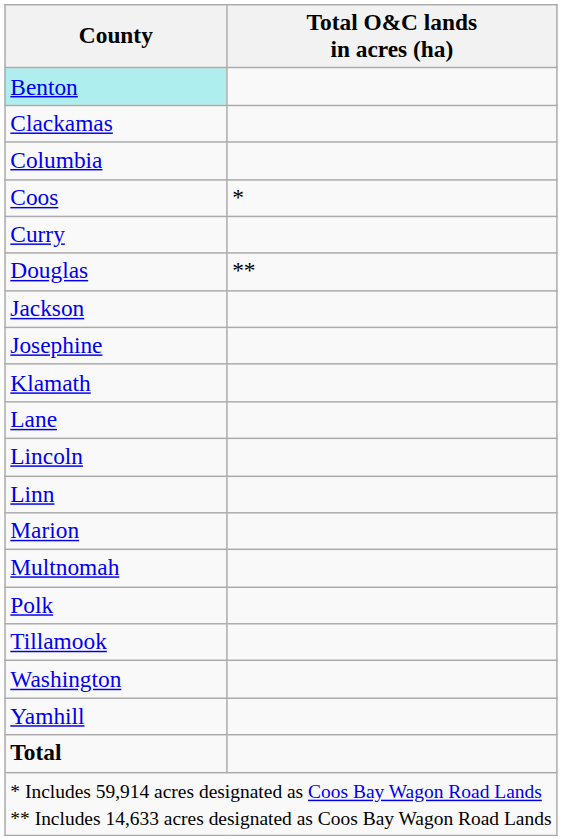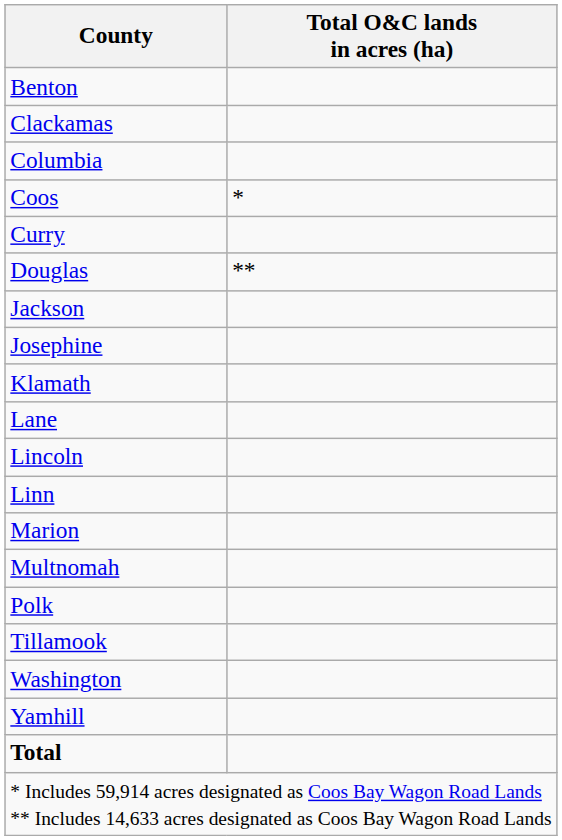Benton | County: paleturquoise background -> no background
